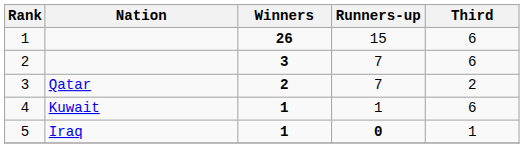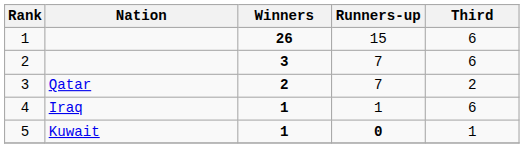4 | Nation: Kuwait -> Iraq
5 | Nation: Iraq -> Kuwait
